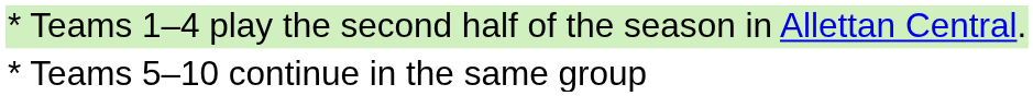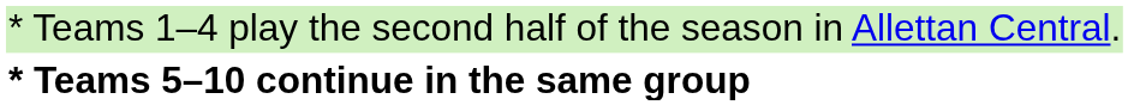row 2 | column 1: normal -> bold
